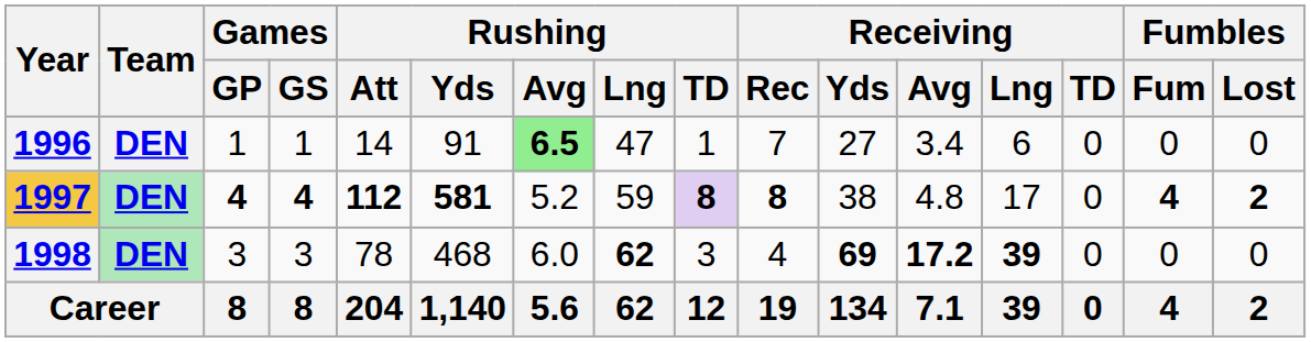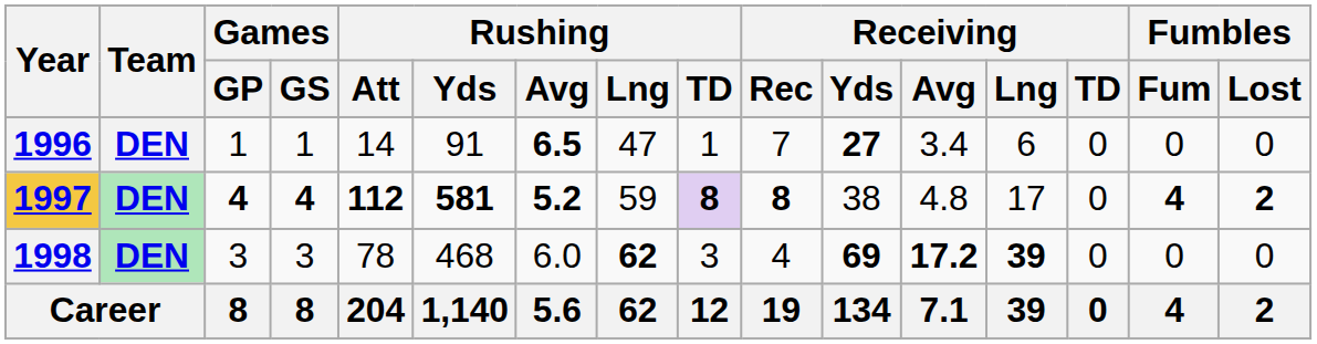1996 | Rushing / Avg: lightgreen background -> no background
1996 | Receiving / Yds: normal -> bold
1997 | Rushing / Avg: normal -> bold
